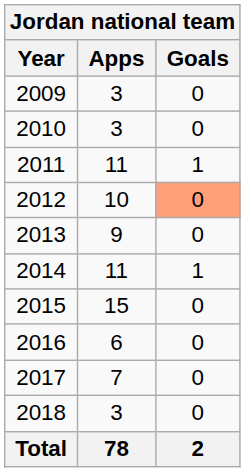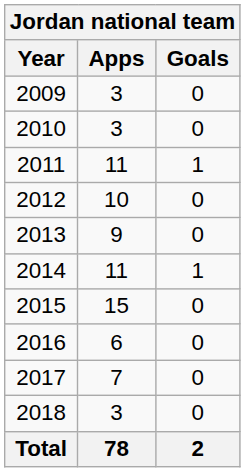2012 | Goals: lightsalmon background -> no background
